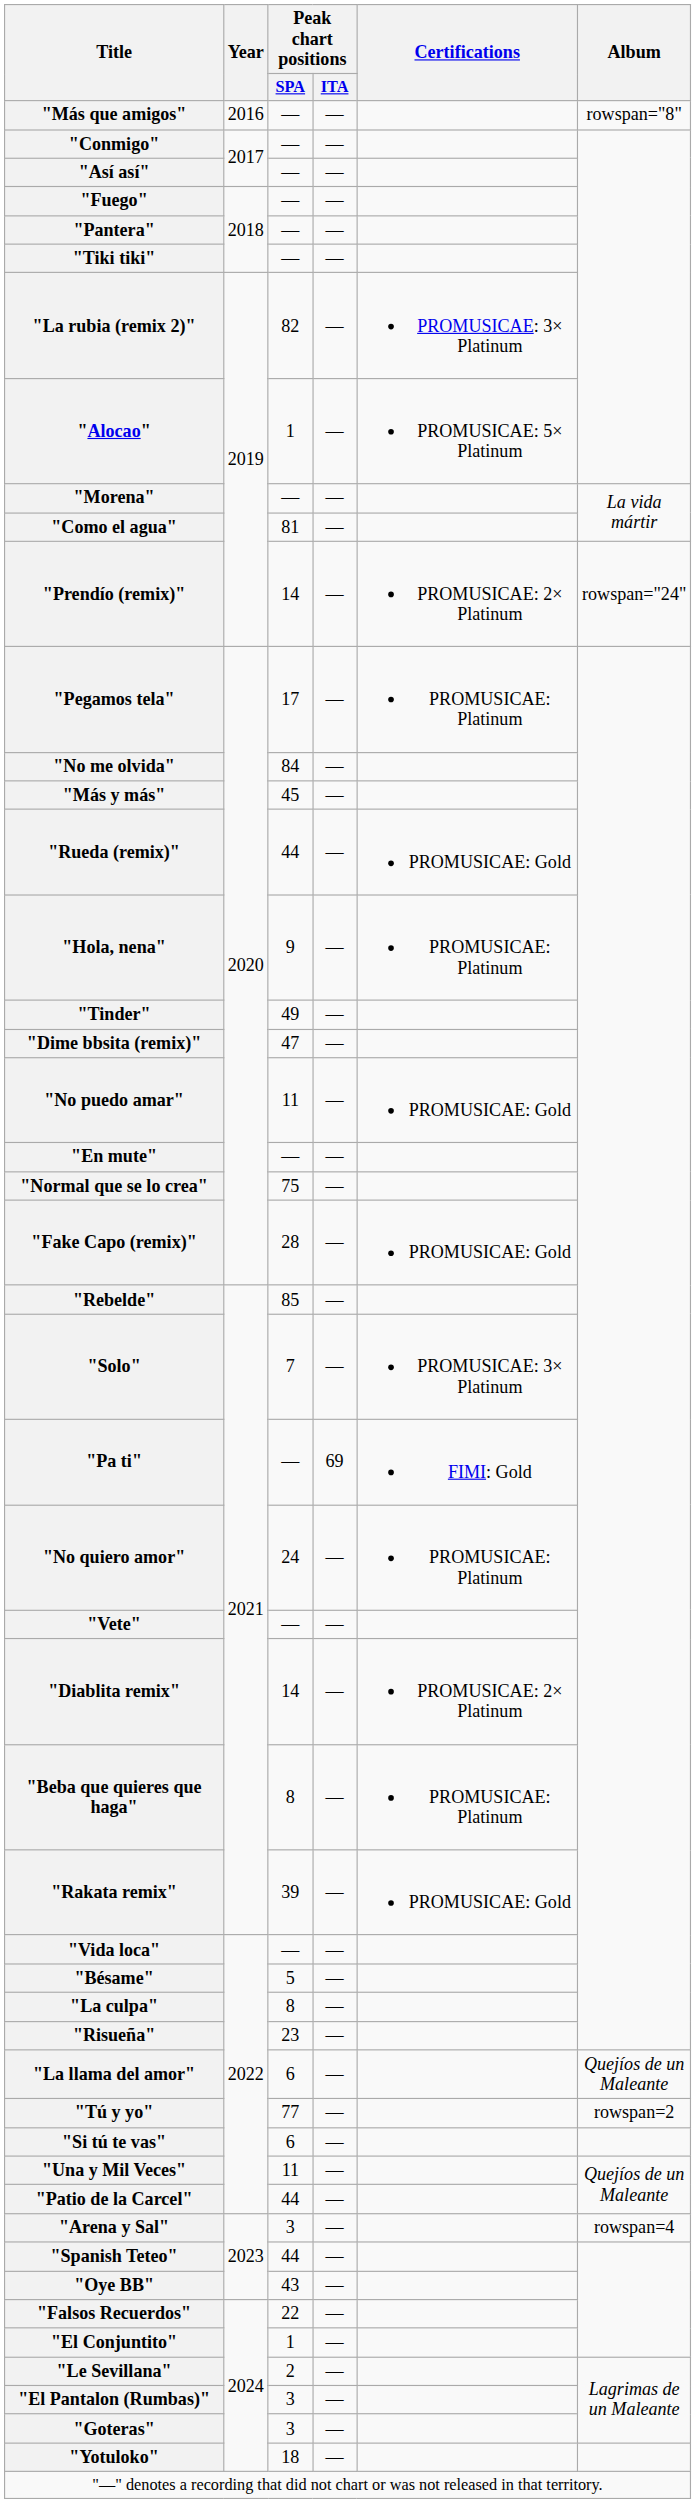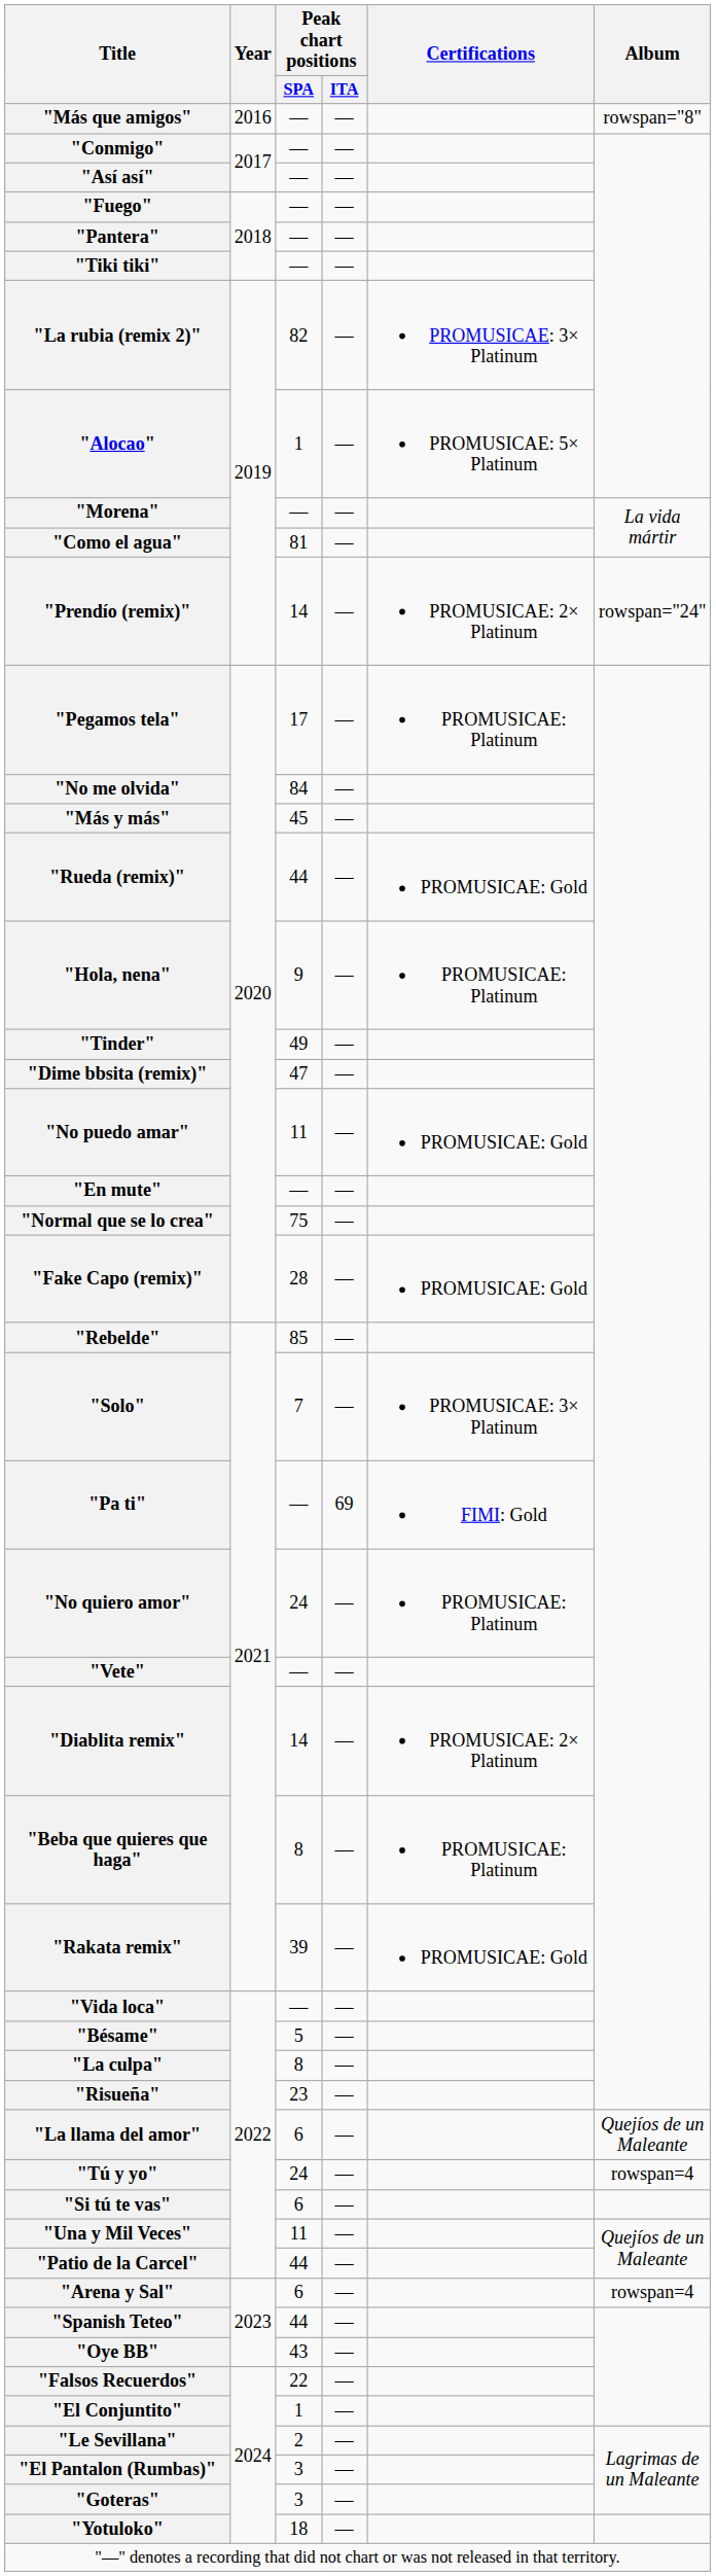"Tú y yo" | Peak chart positions / SPA: 77 -> 24
"Tú y yo" | Album: rowspan=2 -> rowspan=4
"Arena y Sal" | Peak chart positions / SPA: 3 -> 6
